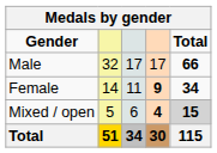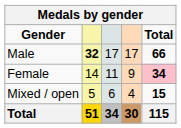Male | column 2: normal -> bold
Female | column 4: bold -> normal
Female | Total: no background -> pink background
Mixed / open | column 4: bold -> normal
Mixed / open | Total: lightgrey background -> no background
